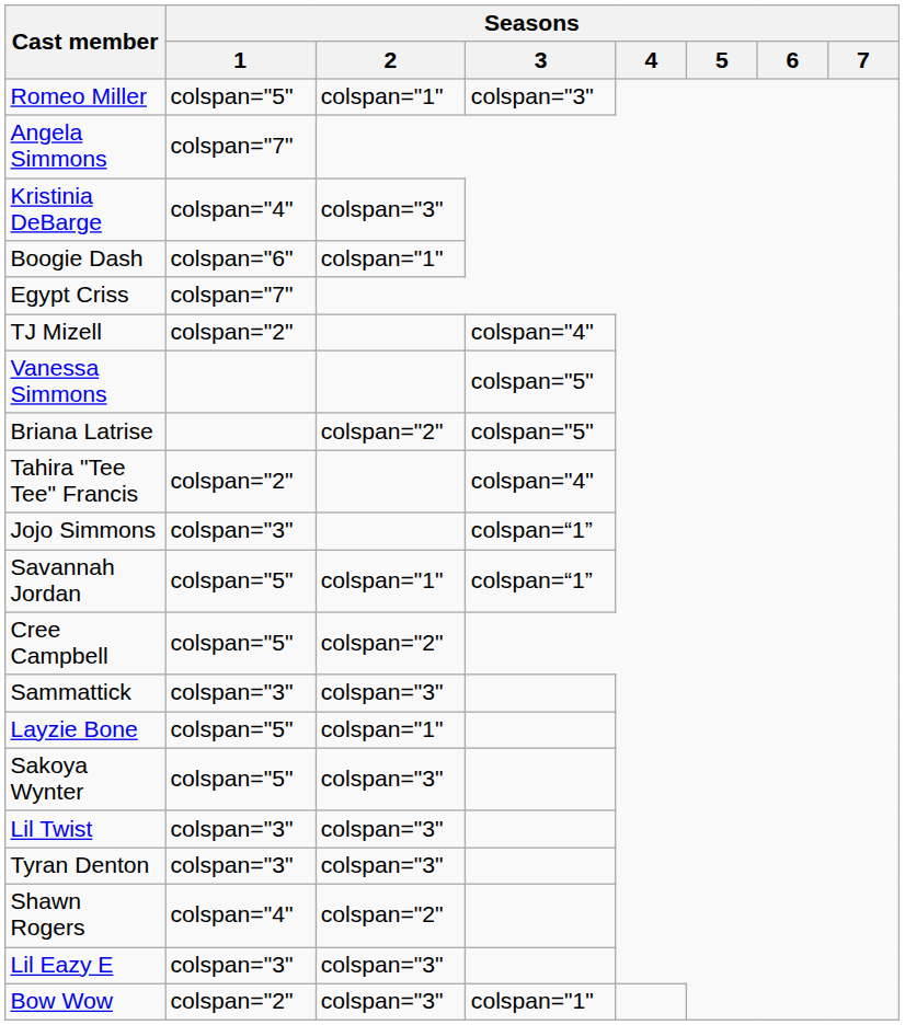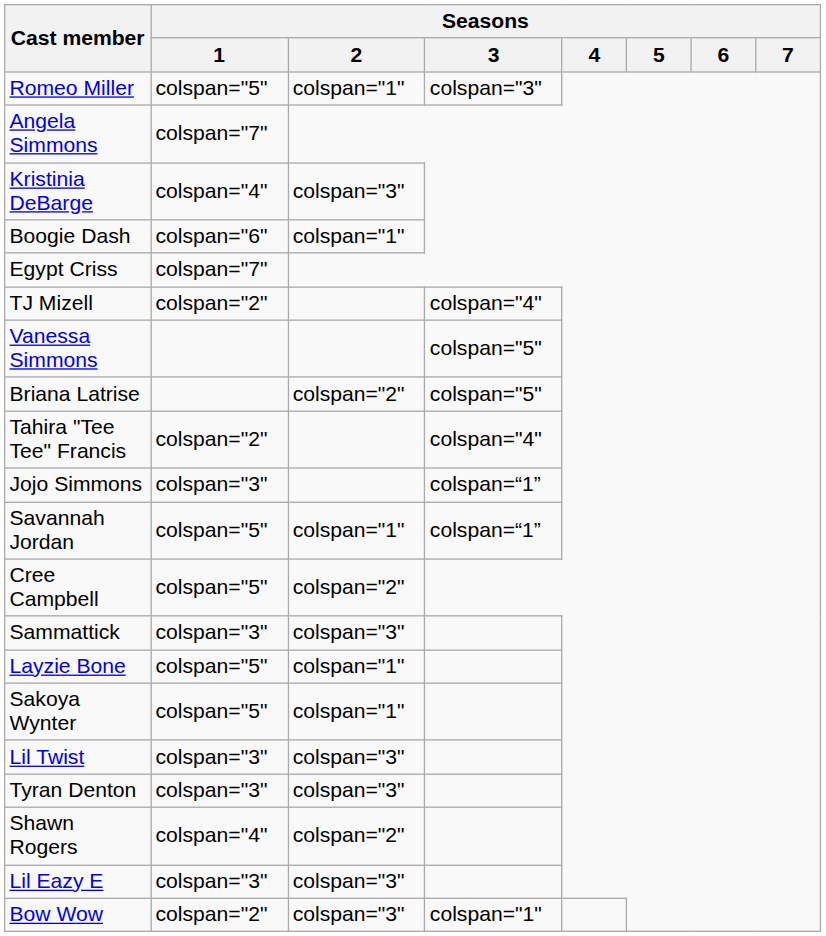Sakoya Wynter | Seasons / 2: colspan="3" -> colspan="1"
